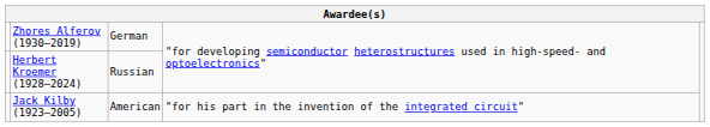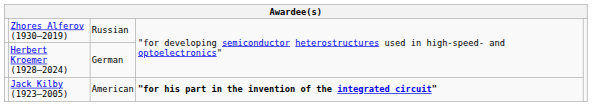Zhores Alferov (1930–2019) | column 3: German -> Russian
Herbert Kroemer (1928–2024) | column 3: Russian -> German
Jack Kilby (1923–2005) | column 4: normal -> bold
